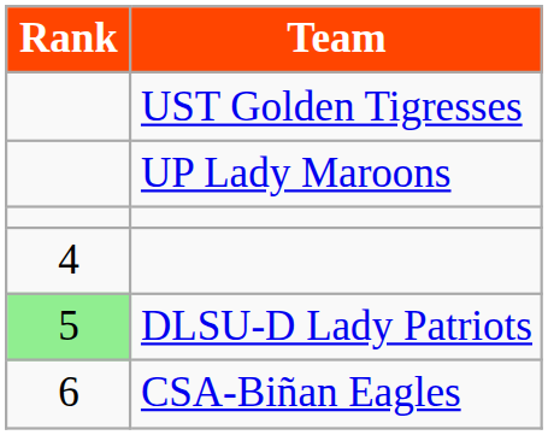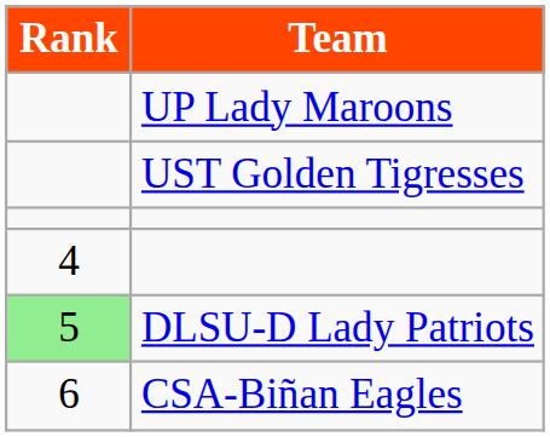row 2 | Team: UST Golden Tigresses -> UP Lady Maroons
row 3 | Team: UP Lady Maroons -> UST Golden Tigresses
